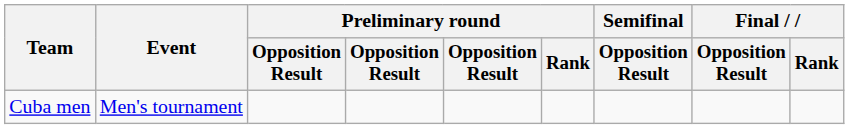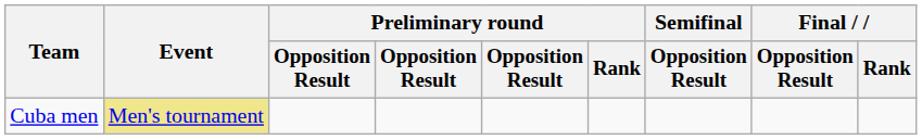Cuba men | Event: no background -> khaki background
